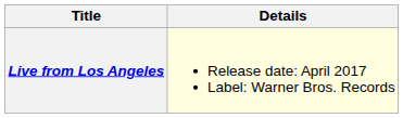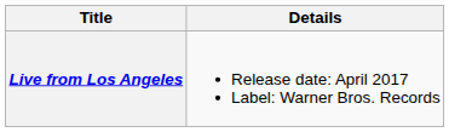Live from Los Angeles | Details: lightyellow background -> no background
